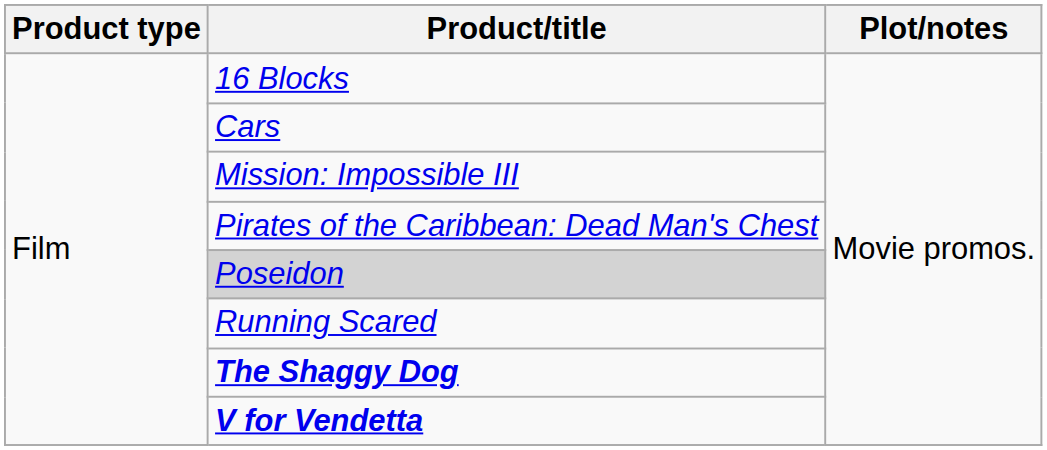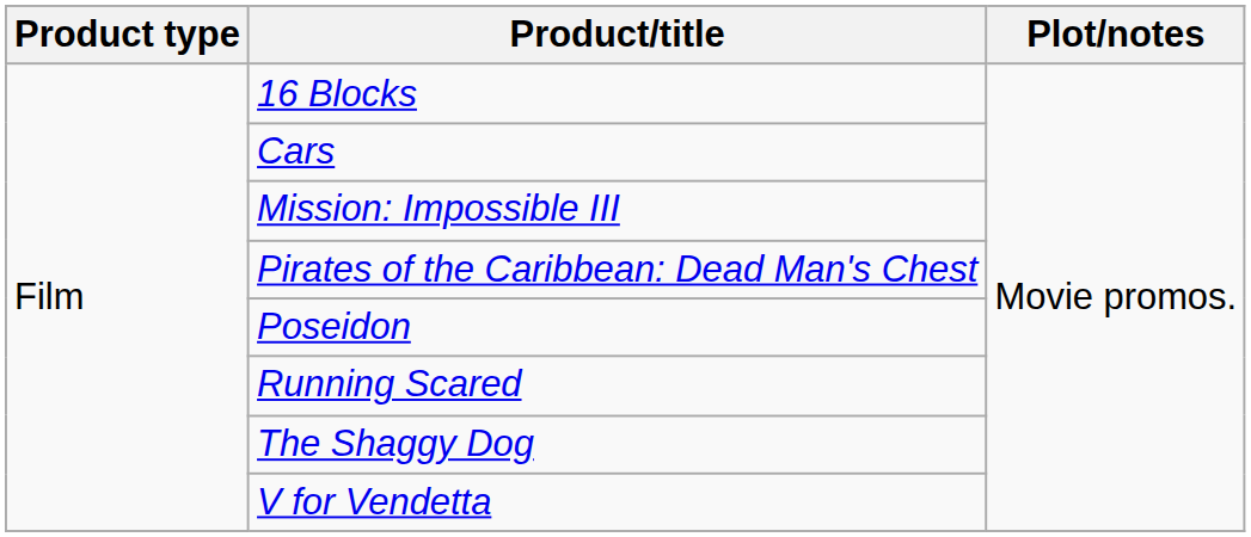Poseidon | Product/title: lightgrey background -> no background
The Shaggy Dog | Product/title: bold -> normal
V for Vendetta | Product/title: bold -> normal
